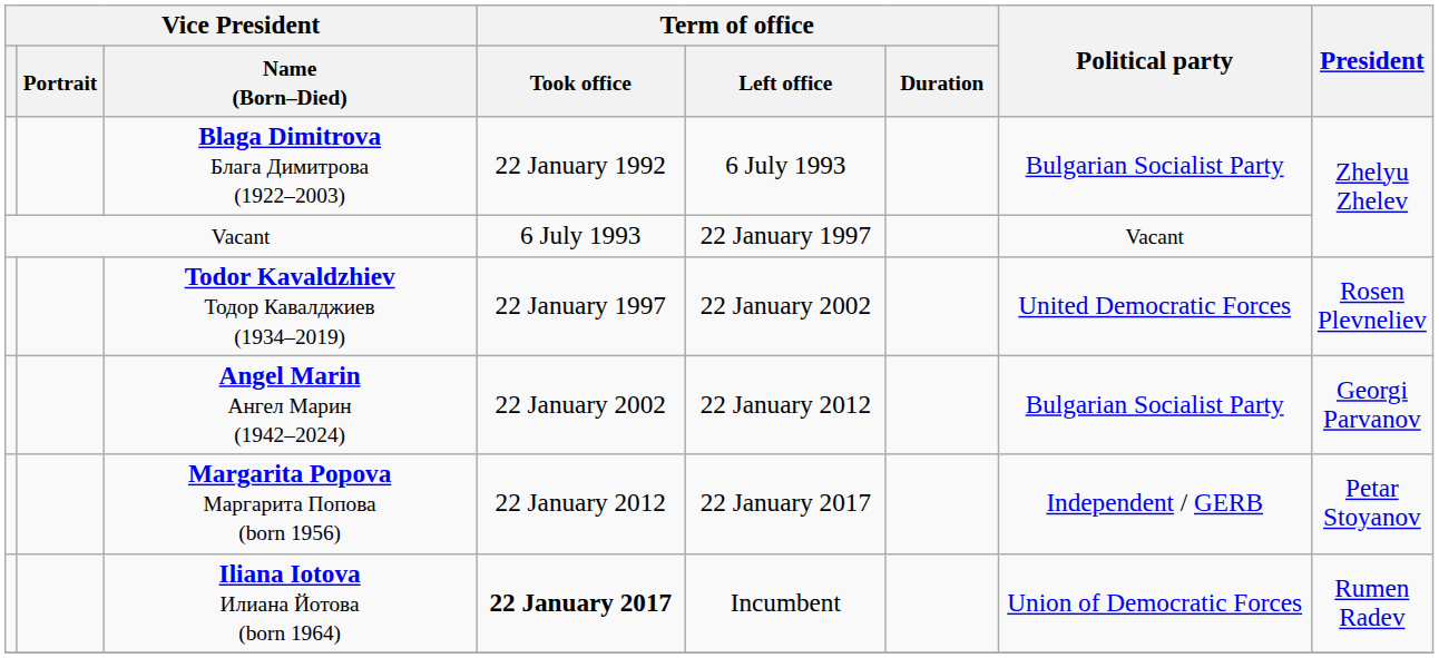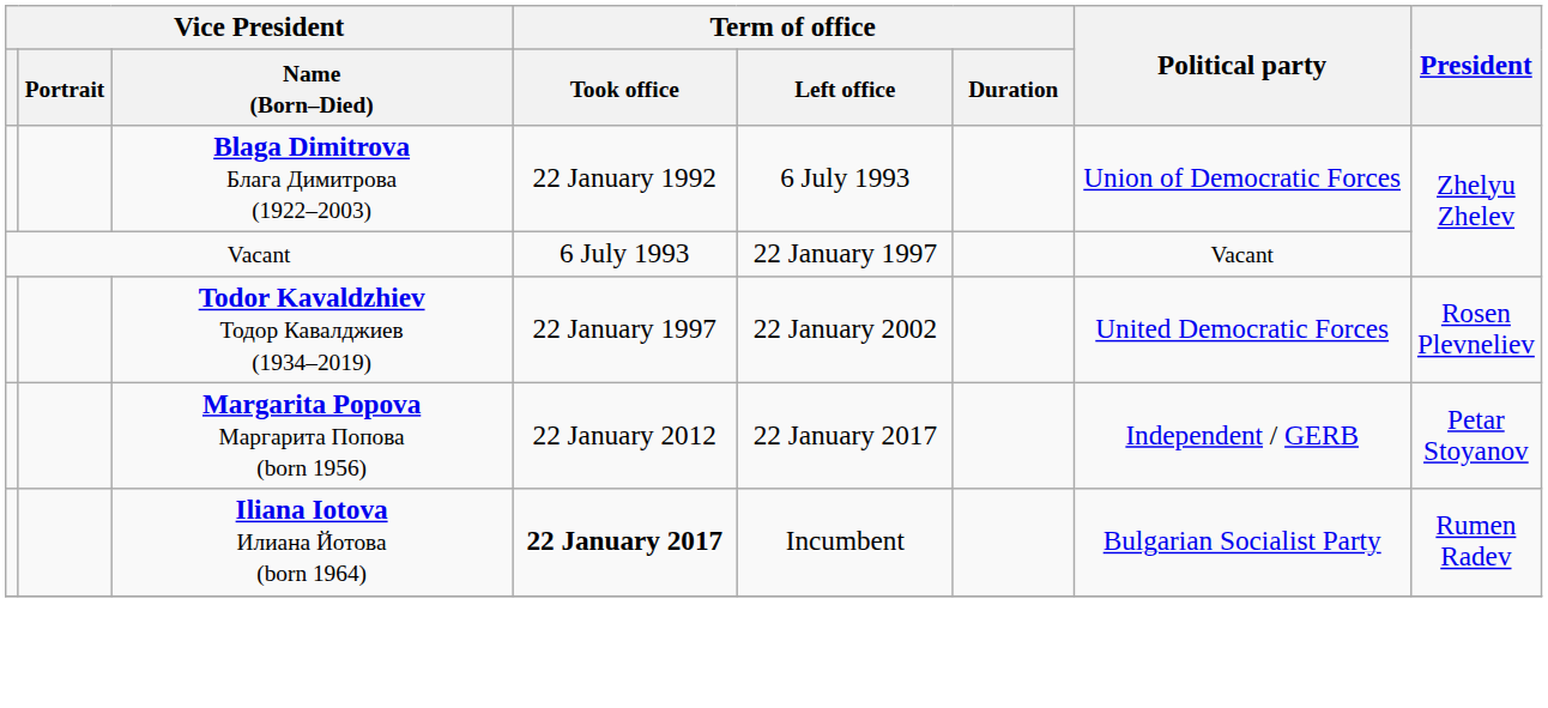Blaga Dimitrova Блага Димитрова (1922–2003) | Political party: Bulgarian Socialist Party -> Union of Democratic Forces
- row: Angel Marin Ангел Марин (1942–2024) | 22 January 2002 | 22 January 2012 | Bulgarian Socialist Party | Georgi Parvanov
Iliana Iotova Илиана Йотова (born 1964) | Political party: Union of Democratic Forces -> Bulgarian Socialist Party
